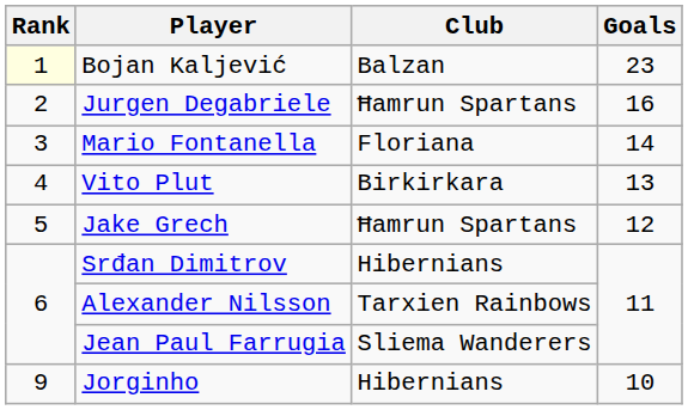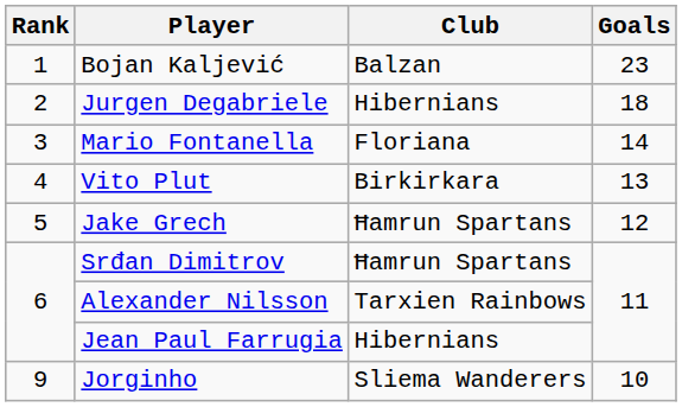Bojan Kaljević | Rank: lightyellow background -> no background
Jurgen Degabriele | Club: Ħamrun Spartans -> Hibernians
Jurgen Degabriele | Goals: 16 -> 18
Srđan Dimitrov | Club: Hibernians -> Ħamrun Spartans
Jean Paul Farrugia | Club: Sliema Wanderers -> Hibernians
Jorginho | Club: Hibernians -> Sliema Wanderers
